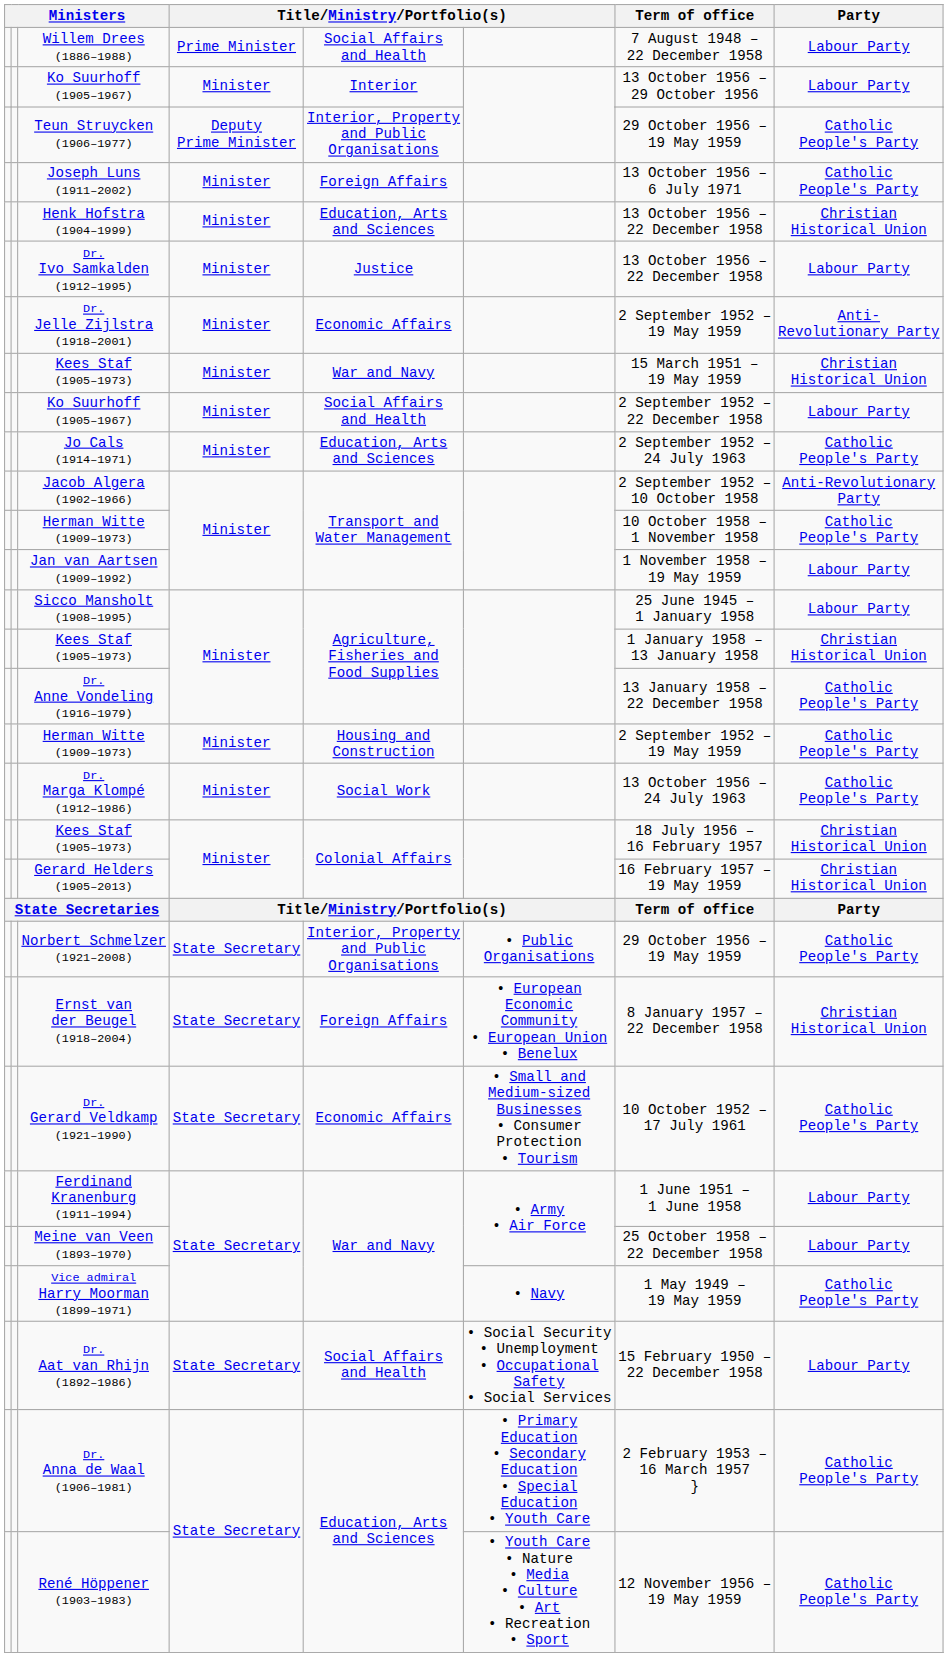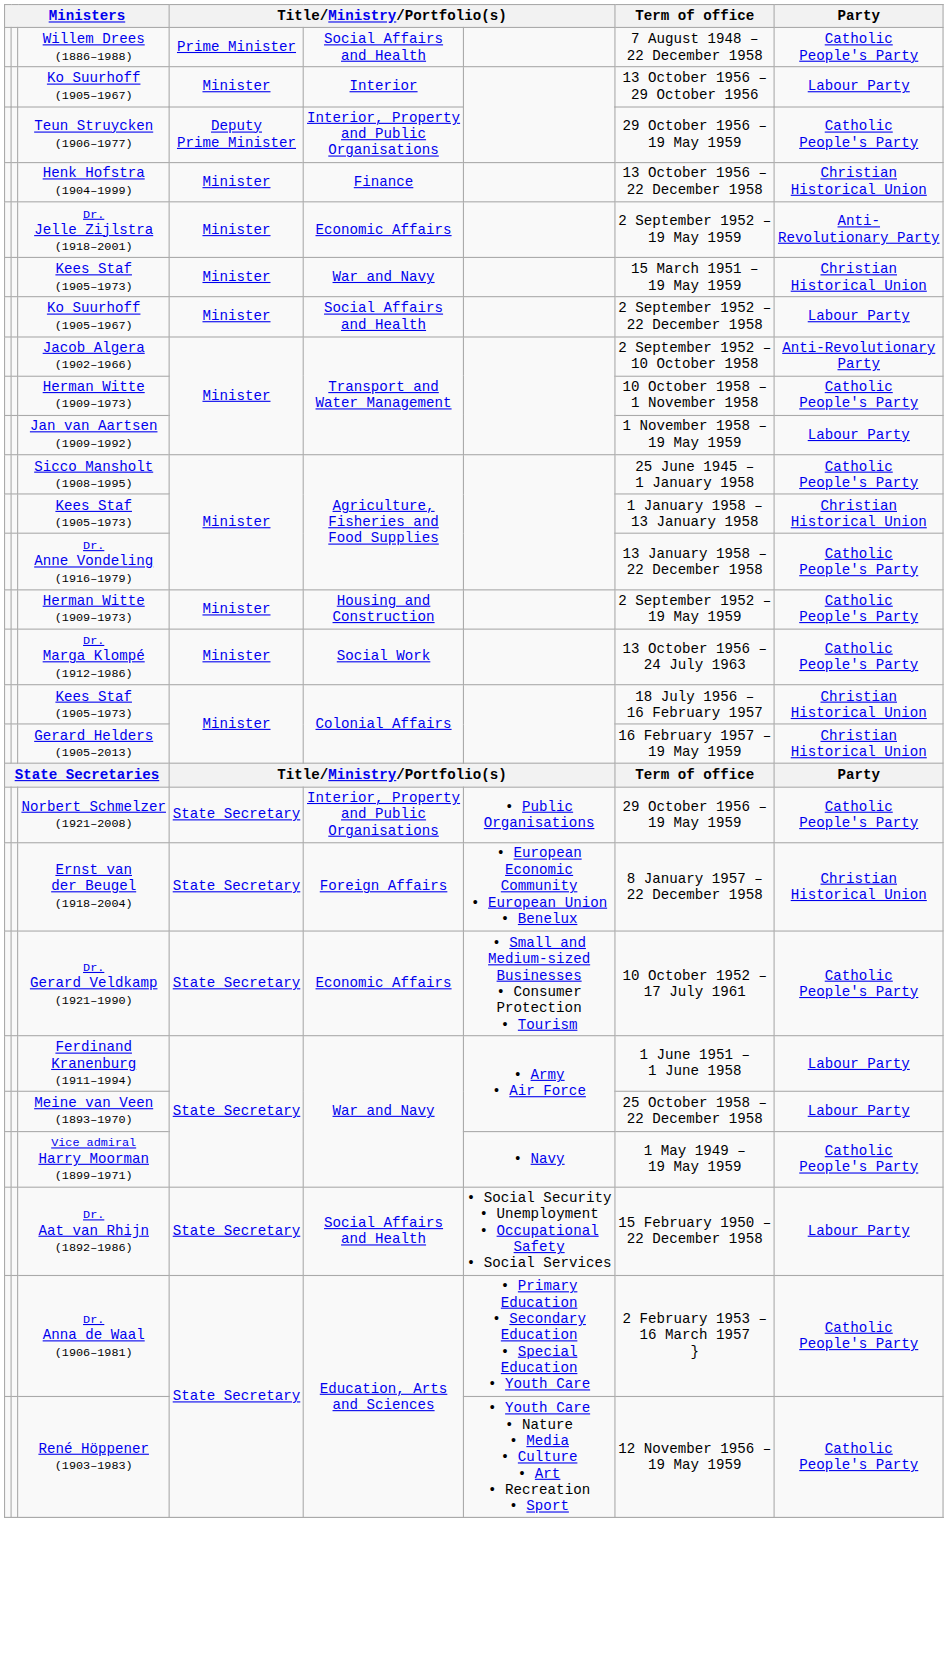Willem Drees (1886–1988) | Party: Labour Party -> Catholic People's Party
- row: Joseph Luns (1911–2002) | Minister | Foreign Affairs | 13 October 1956 – 6 July 1971 | Catholic People's Party
Henk Hofstra (1904–1999) | column 5: Education, Arts and Sciences -> Finance
- row: Dr. Ivo Samkalden (1912–1995) | Minister | Justice | 13 October 1956 – 22 December 1958 | Labour Party
- row: Jo Cals (1914–1971) | Minister | Education, Arts and Sciences | 2 September 1952 – 24 July 1963 | Catholic People's Party
Sicco Mansholt (1908–1995) | Party: Labour Party -> Catholic People's Party
